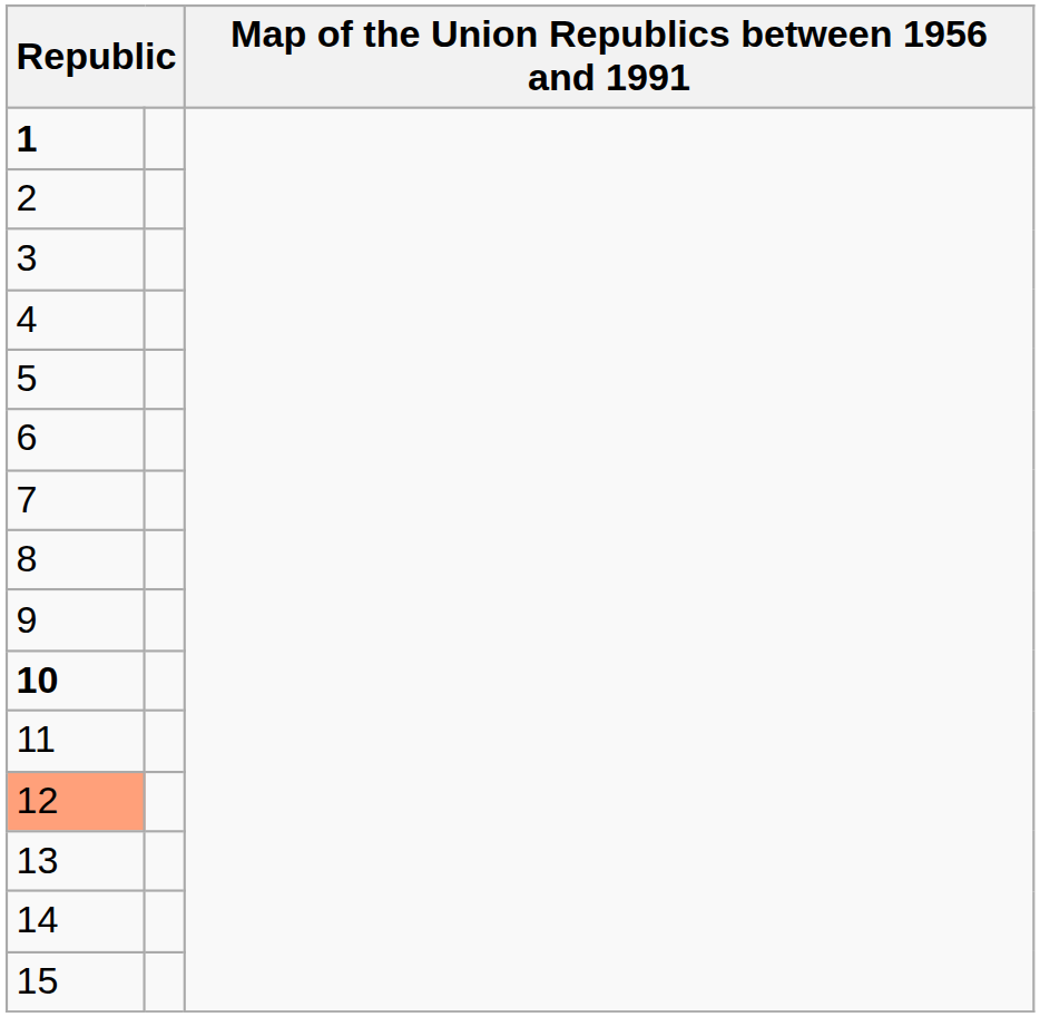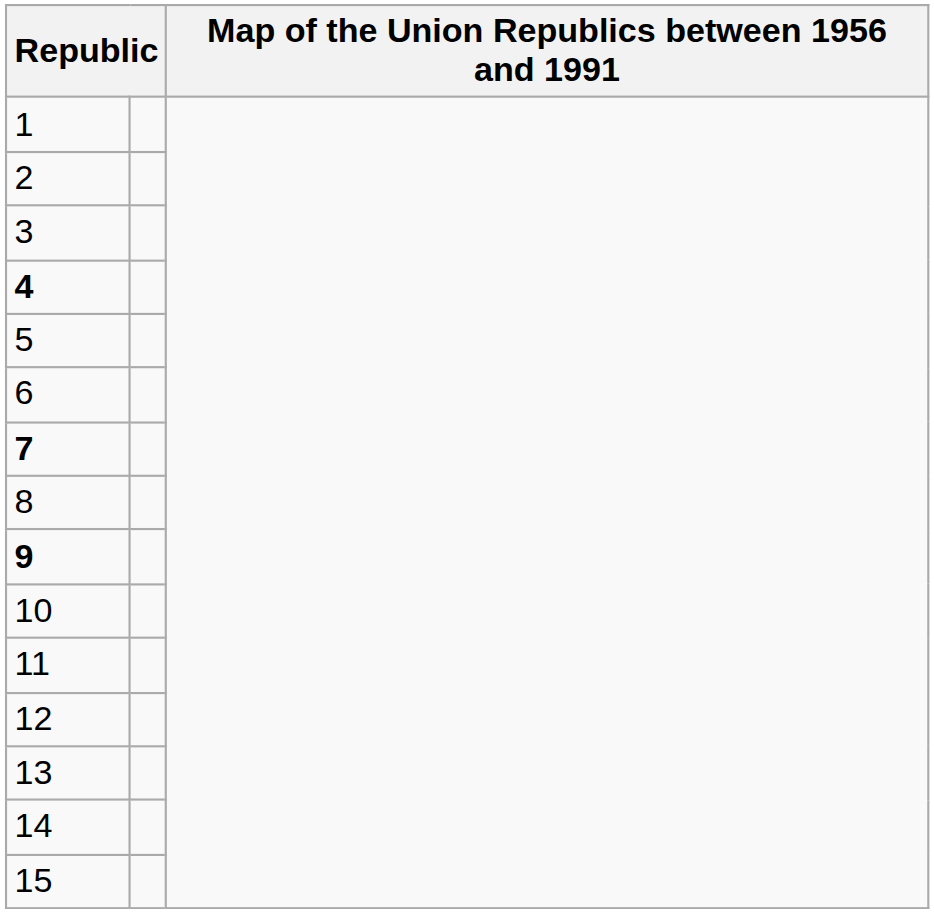1 | column 1: bold -> normal
4 | column 1: normal -> bold
7 | column 1: normal -> bold
9 | column 1: normal -> bold
10 | column 1: bold -> normal
12 | column 1: lightsalmon background -> no background
